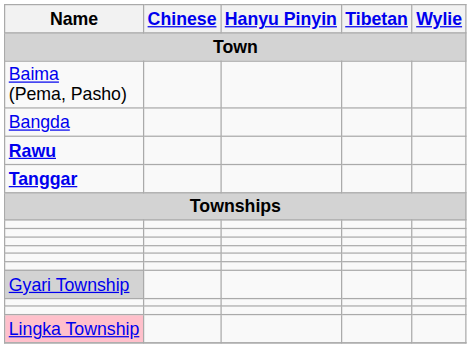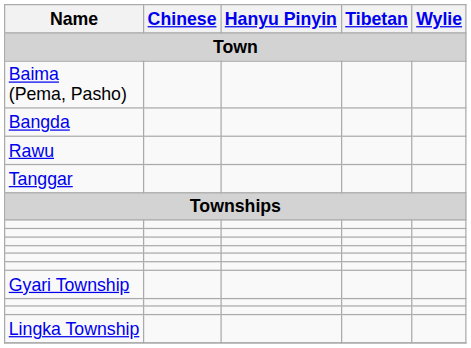Rawu | Name: bold -> normal
Tanggar | Name: bold -> normal
Gyari Township | Name: lightgrey background -> no background
Lingka Township | Name: pink background -> no background
